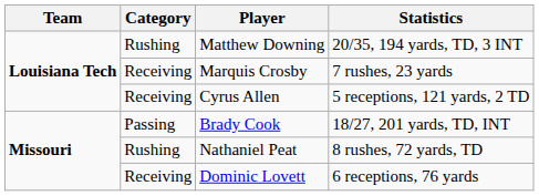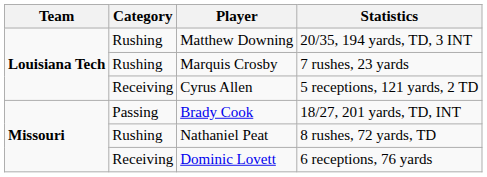Marquis Crosby | Category: Receiving -> Rushing
